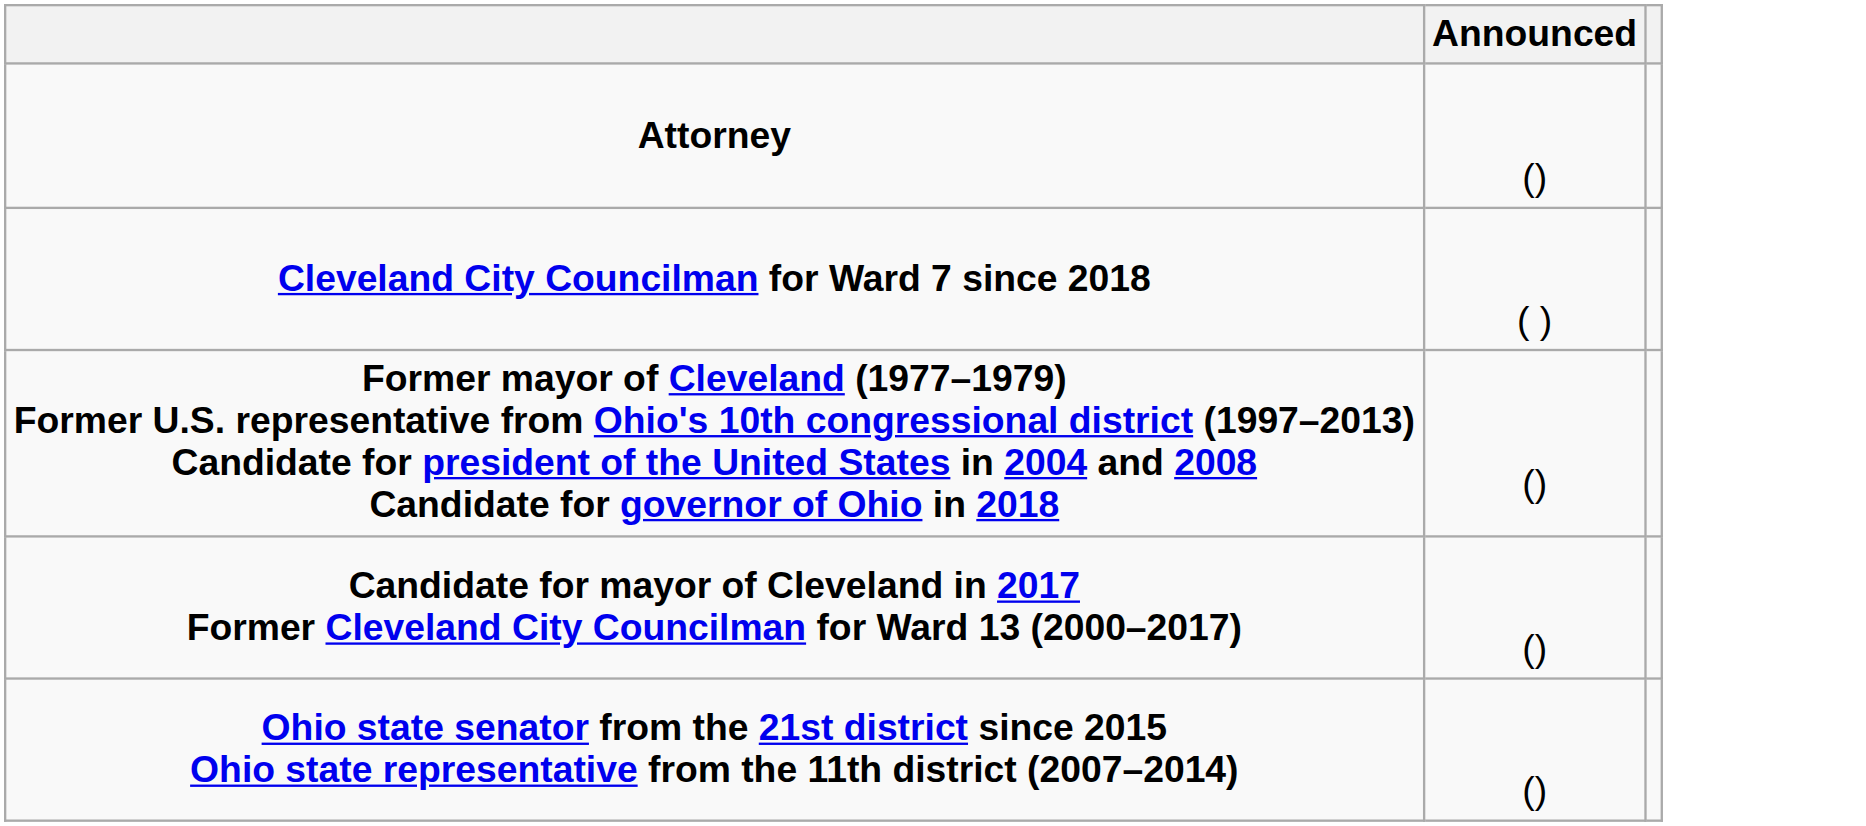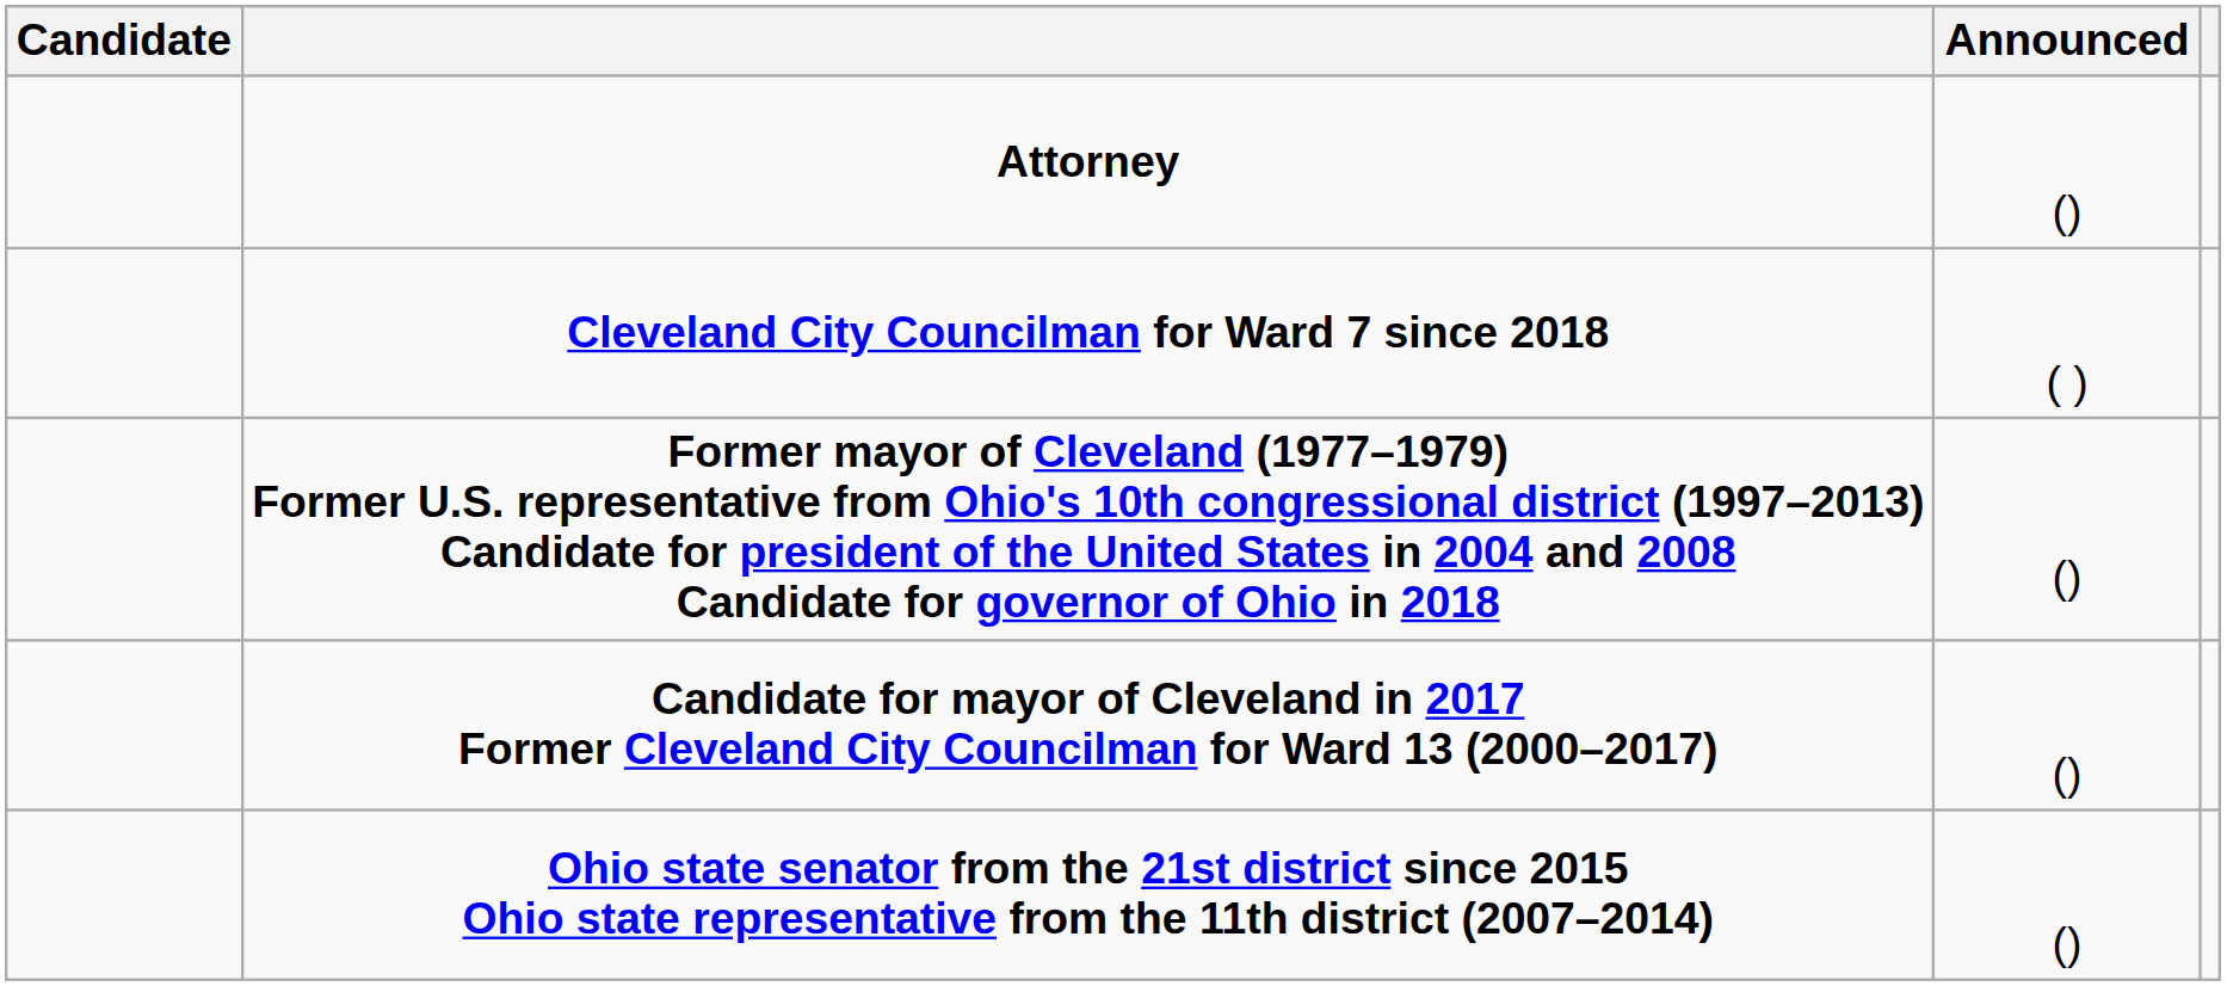+ column: Candidate
